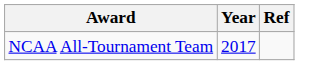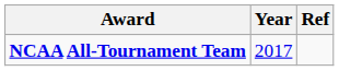row 2 | Award: normal -> bold
